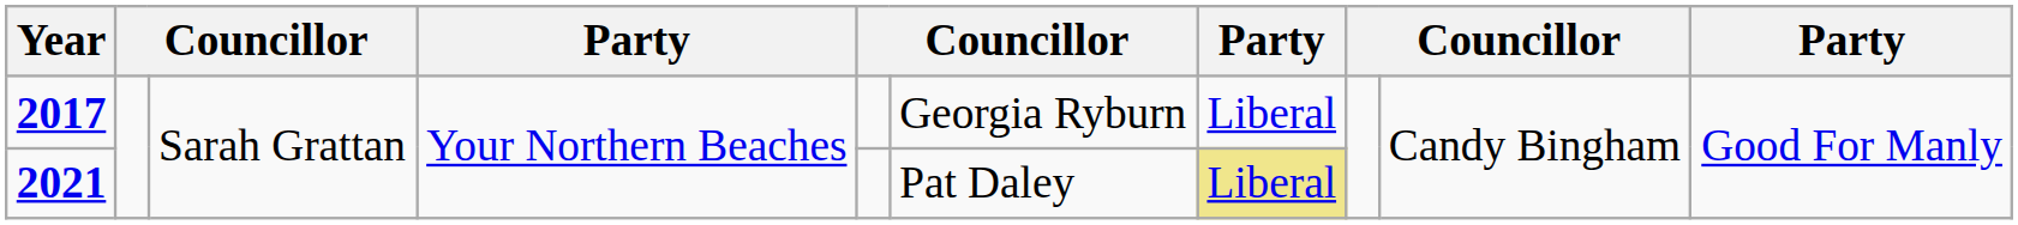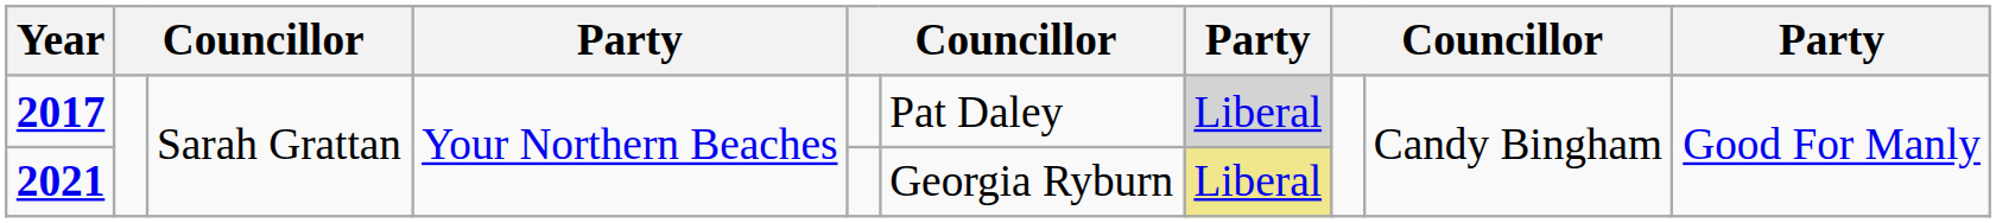2017 | column 6: Georgia Ryburn -> Pat Daley
2017 | column 7: no background -> lightgrey background
2021 | column 6: Pat Daley -> Georgia Ryburn
